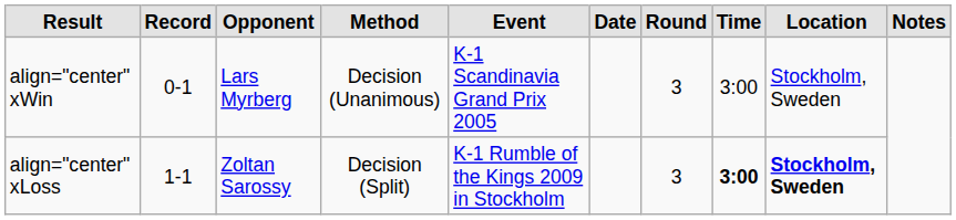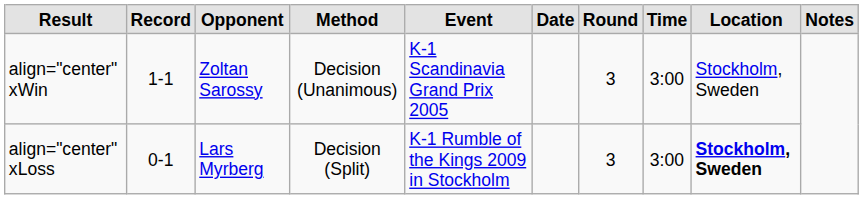align="center" xWin | Record: 0-1 -> 1-1
align="center" xWin | Opponent: Lars Myrberg -> Zoltan Sarossy
align="center" xLoss | Record: 1-1 -> 0-1
align="center" xLoss | Opponent: Zoltan Sarossy -> Lars Myrberg
align="center" xLoss | Time: bold -> normal
